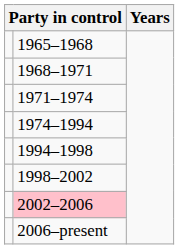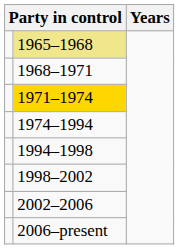1965–1968 | column 2: no background -> khaki background
1971–1974 | column 2: no background -> gold background
2002–2006 | column 2: pink background -> no background
